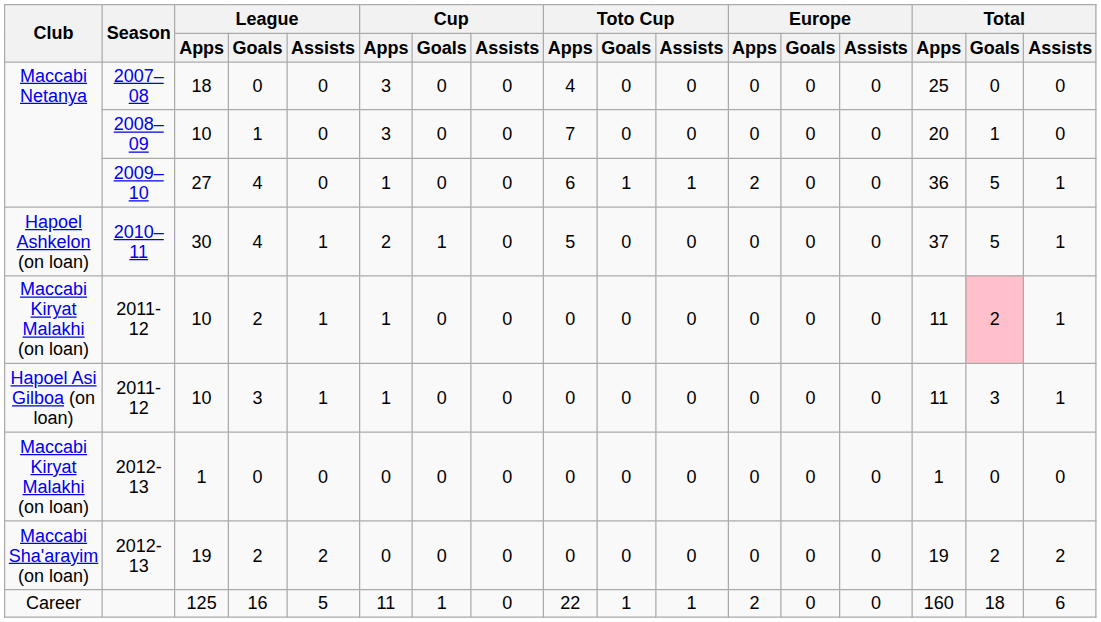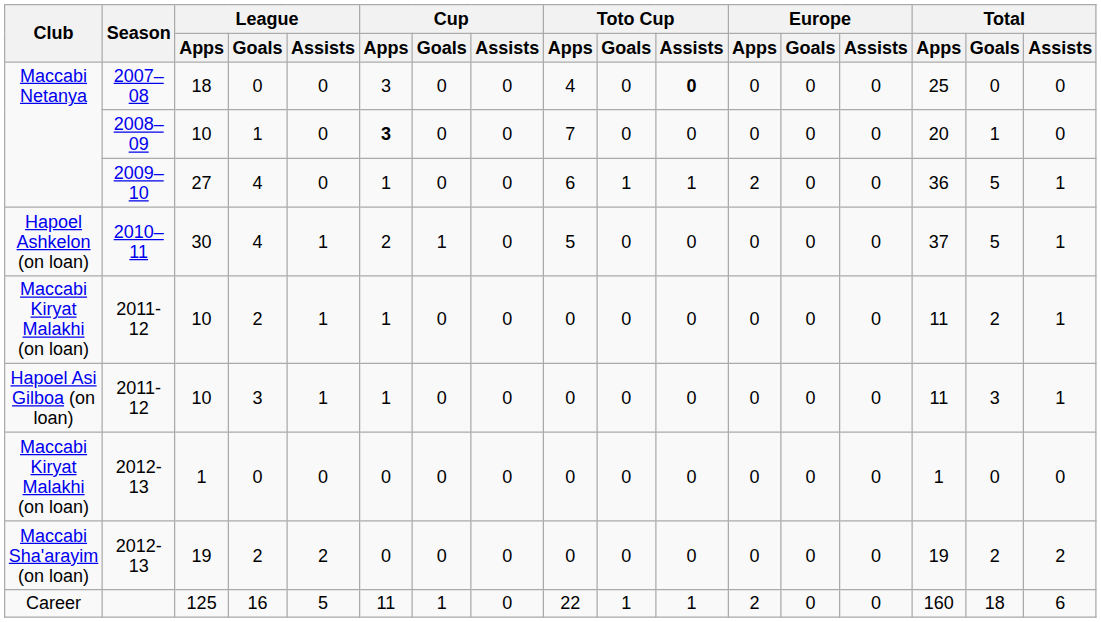2007–08 | Toto Cup / Assists: normal -> bold
2008–09 | Cup / Apps: normal -> bold
Maccabi Kiryat Malakhi (on loan) / 2011-12 | Total / Goals: pink background -> no background
